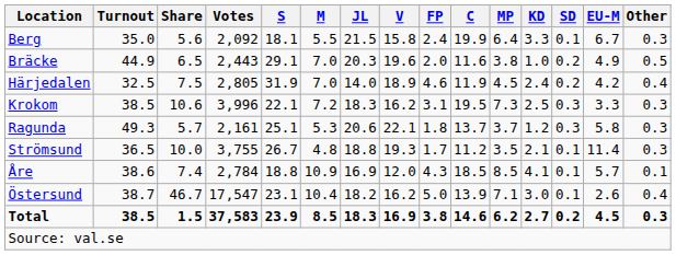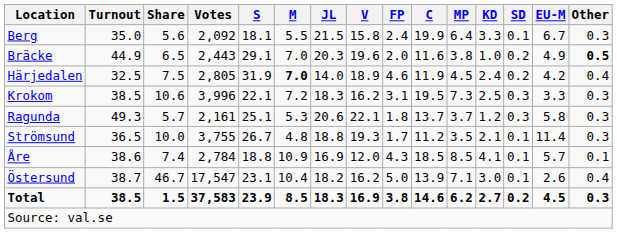Bräcke | Other: normal -> bold
Härjedalen | M: normal -> bold
